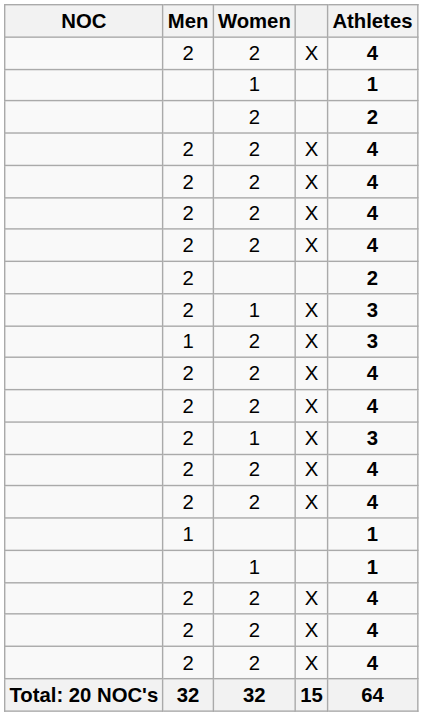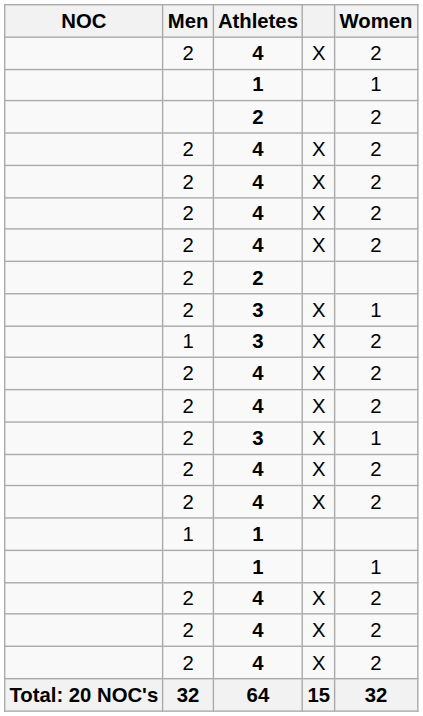columns swapped: Women <-> Athletes
